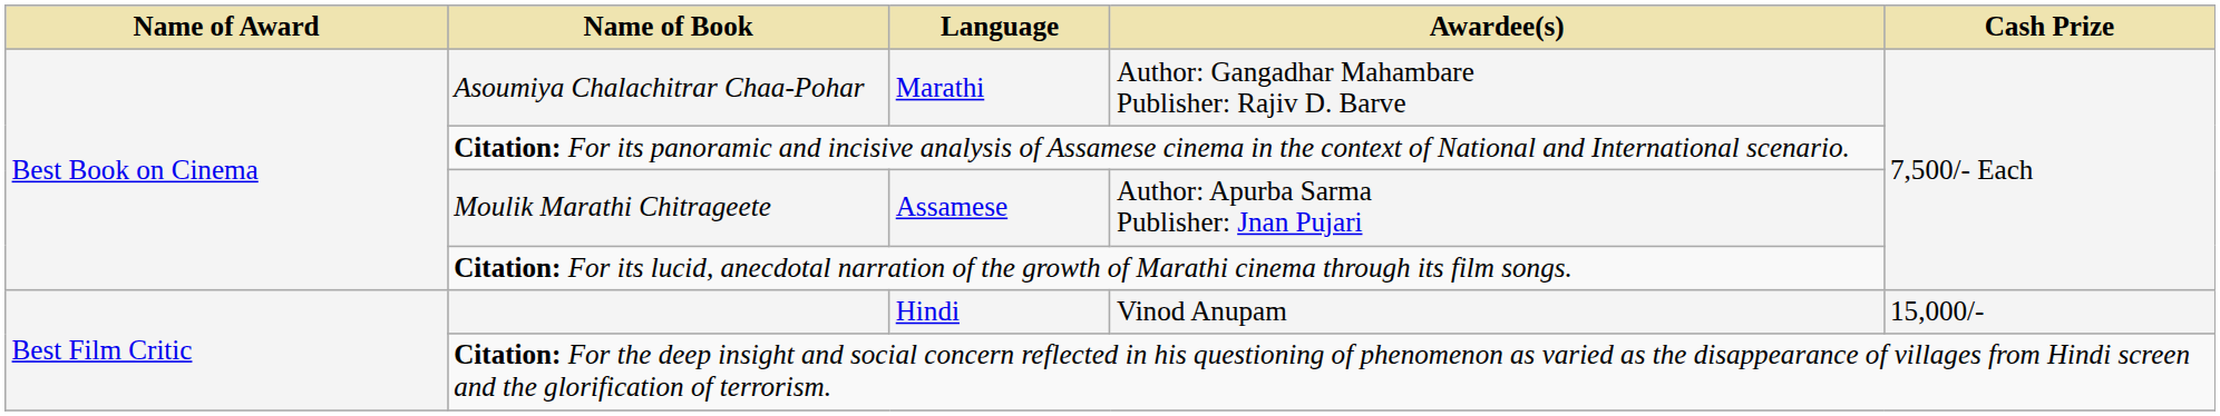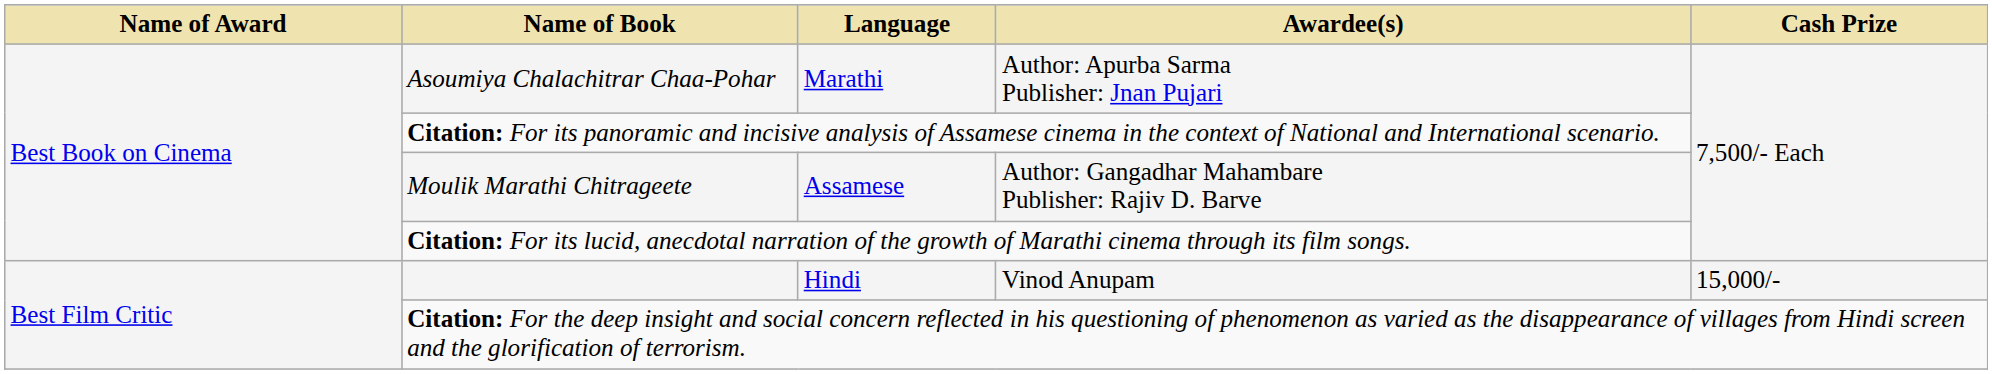Asoumiya Chalachitrar Chaa-Pohar | Awardee(s): Author: Gangadhar Mahambare Publisher: Rajiv D. Barve -> Author: Apurba Sarma Publisher: Jnan Pujari
Moulik Marathi Chitrageete | Awardee(s): Author: Apurba Sarma Publisher: Jnan Pujari -> Author: Gangadhar Mahambare Publisher: Rajiv D. Barve
